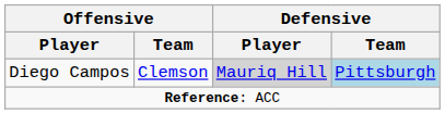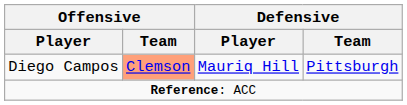Diego Campos | Offensive / Team: no background -> lightsalmon background
Diego Campos | Defensive / Player: lightgrey background -> no background
Diego Campos | Defensive / Team: lightblue background -> no background
